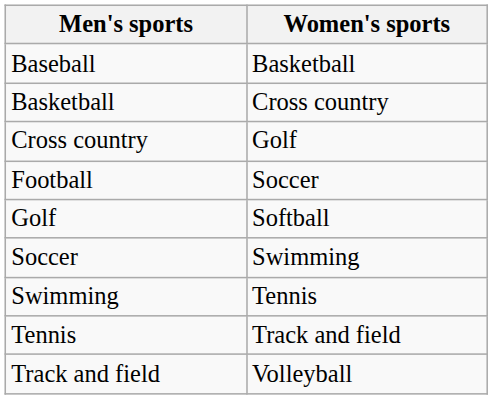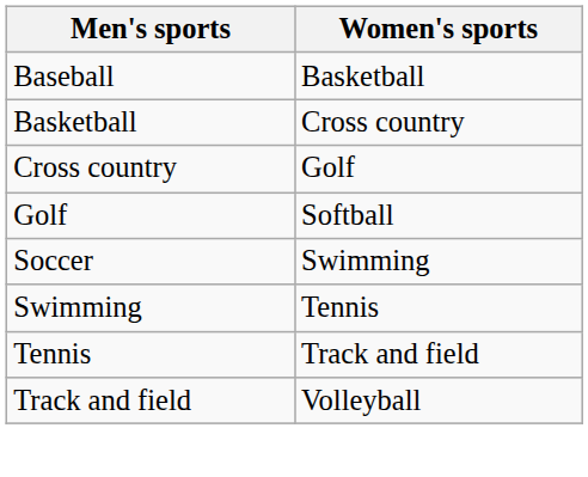- row: Football | Soccer
